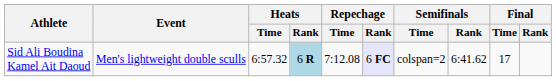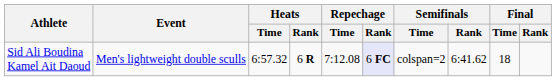Sid Ali Boudina Kamel Ait Daoud | Heats / Rank: lightblue background -> no background
Sid Ali Boudina Kamel Ait Daoud | Final / Time: 17 -> 18
